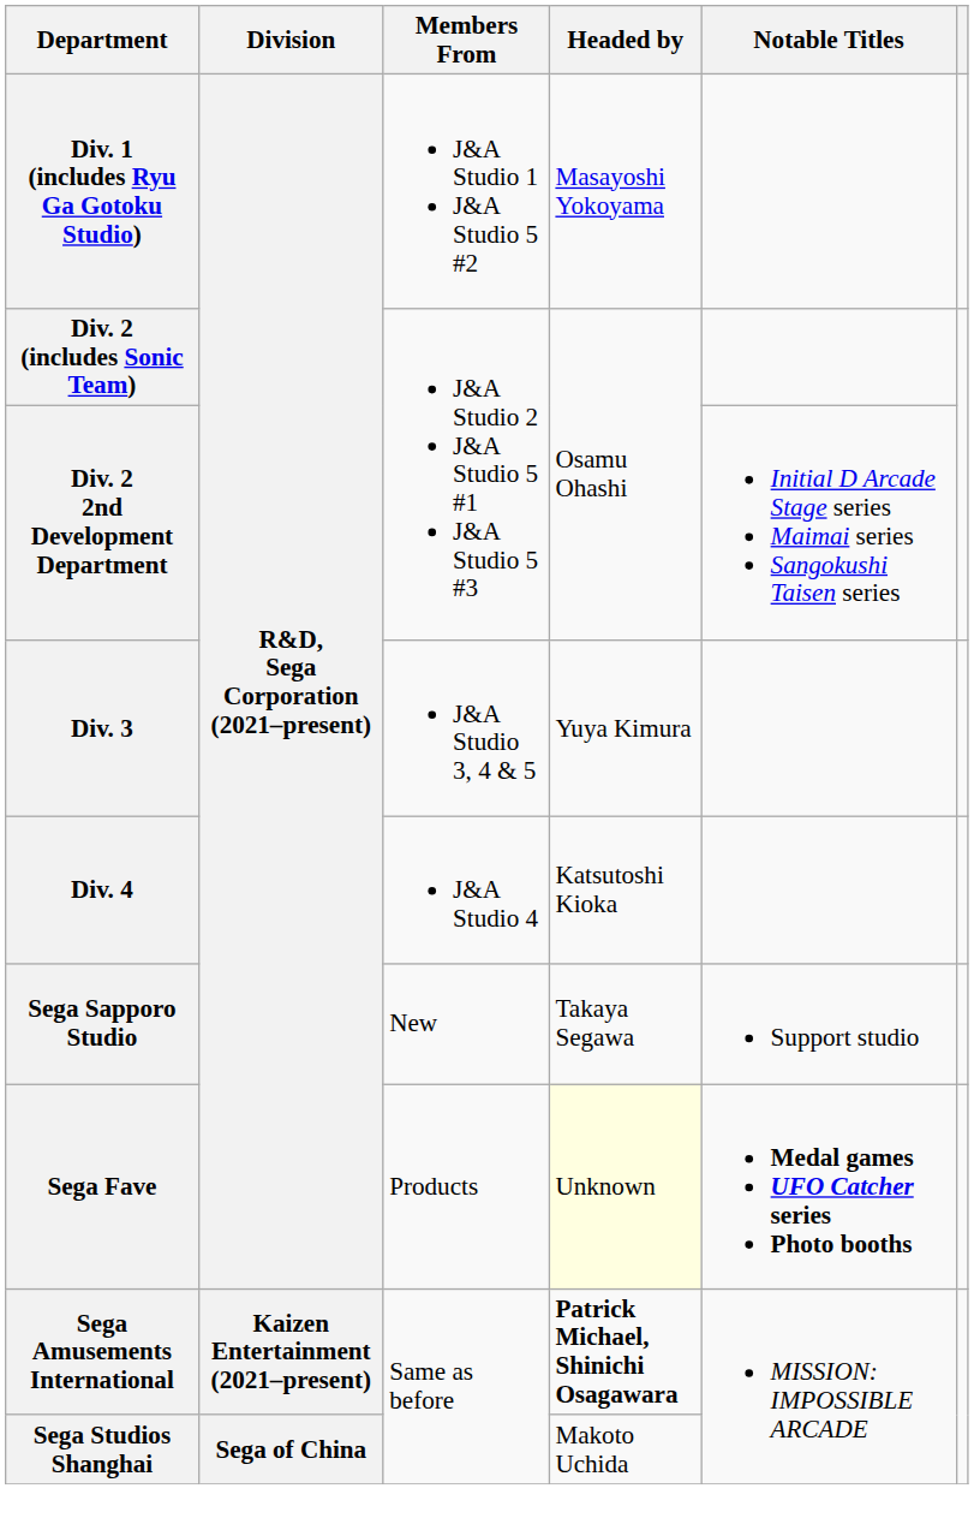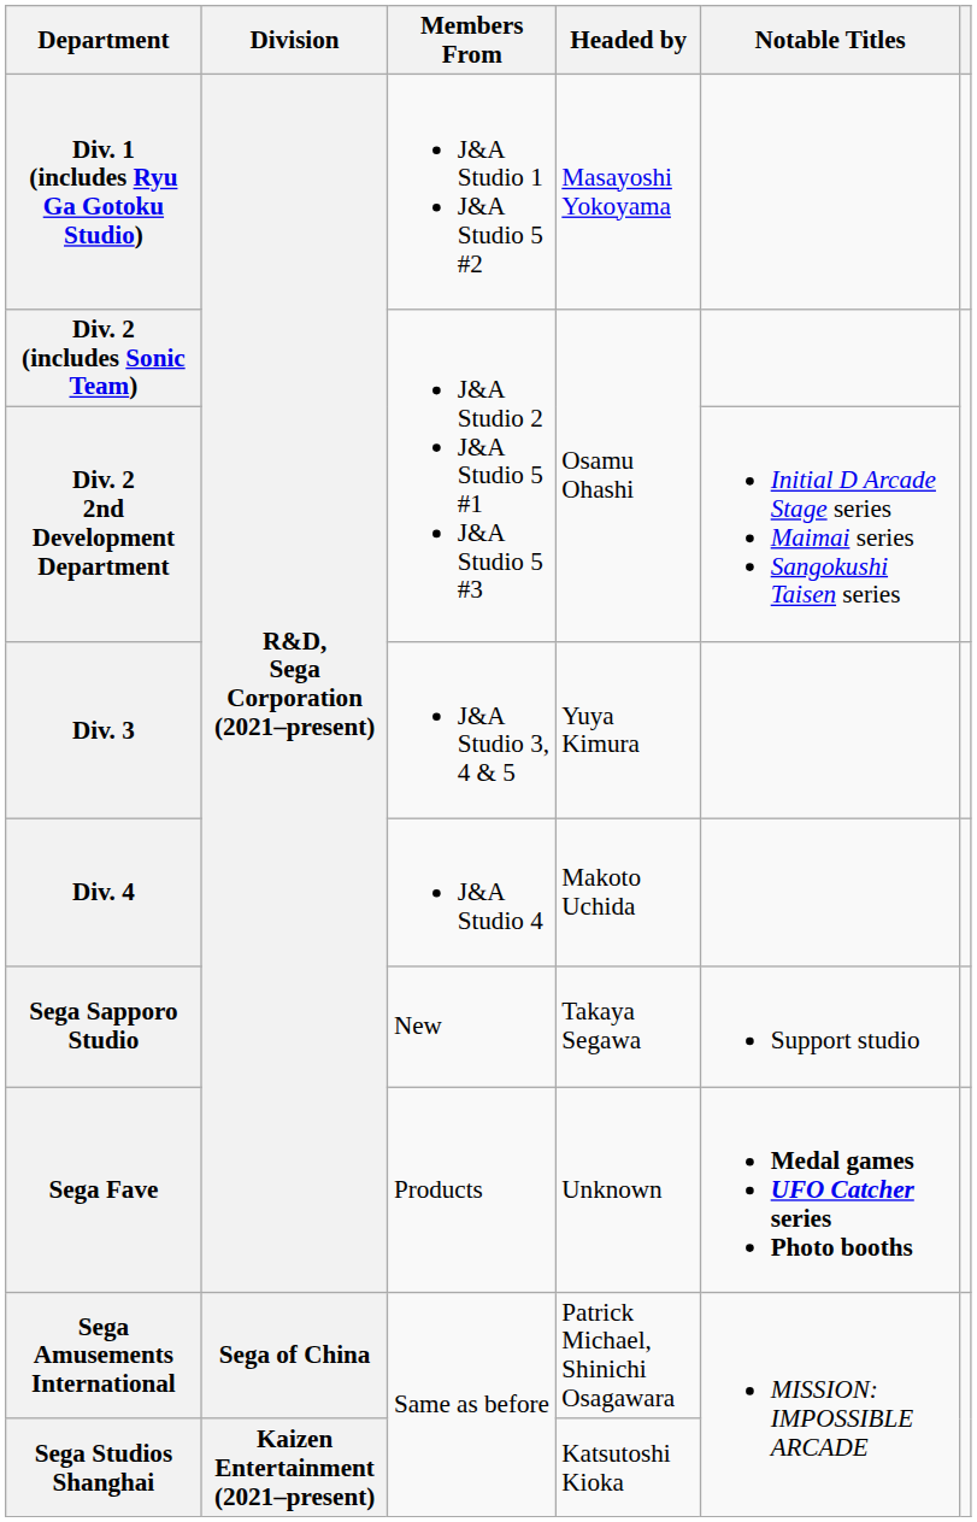Div. 4 | Headed by: Katsutoshi Kioka -> Makoto Uchida
Sega Fave | Headed by: lightyellow background -> no background
Sega Amusements International | Division: Kaizen Entertainment (2021–present) -> Sega of China
Sega Amusements International | Headed by: bold -> normal
Sega Studios Shanghai | Division: Sega of China -> Kaizen Entertainment (2021–present)
Sega Studios Shanghai | Headed by: Makoto Uchida -> Katsutoshi Kioka
